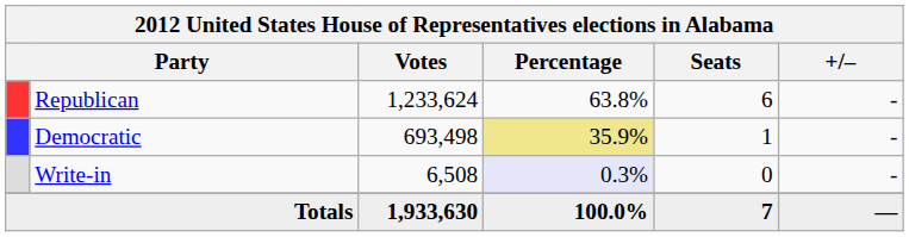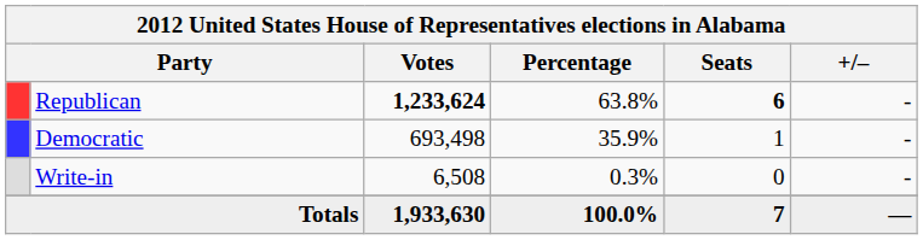Republican | Votes: normal -> bold
Republican | Seats: normal -> bold
Democratic | Percentage: khaki background -> no background
Write-in | Percentage: lavender background -> no background
